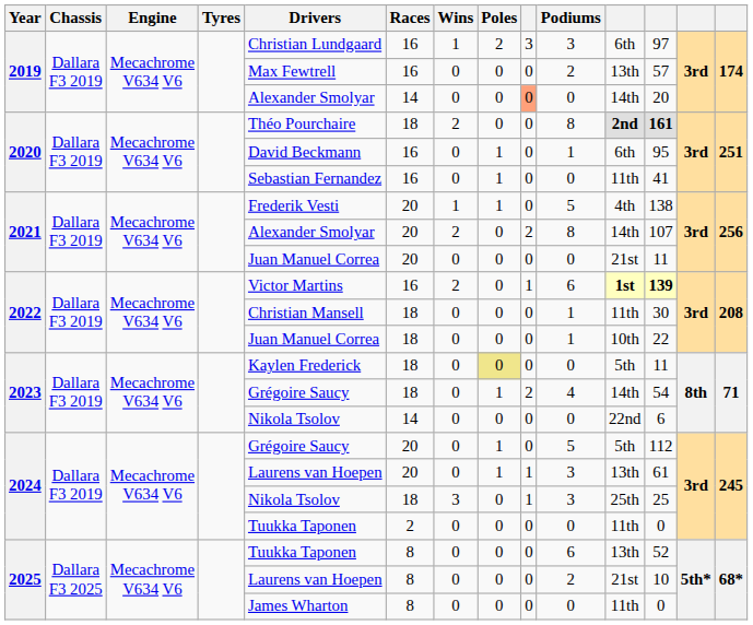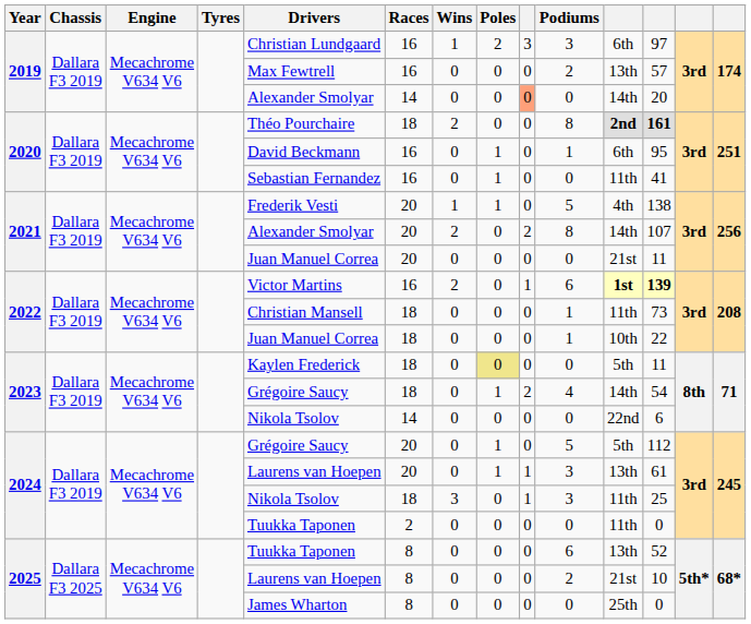row 12 | column 12: 30 -> 73
row 19 | column 11: 25th -> 11th
row 23 | column 11: 11th -> 25th
